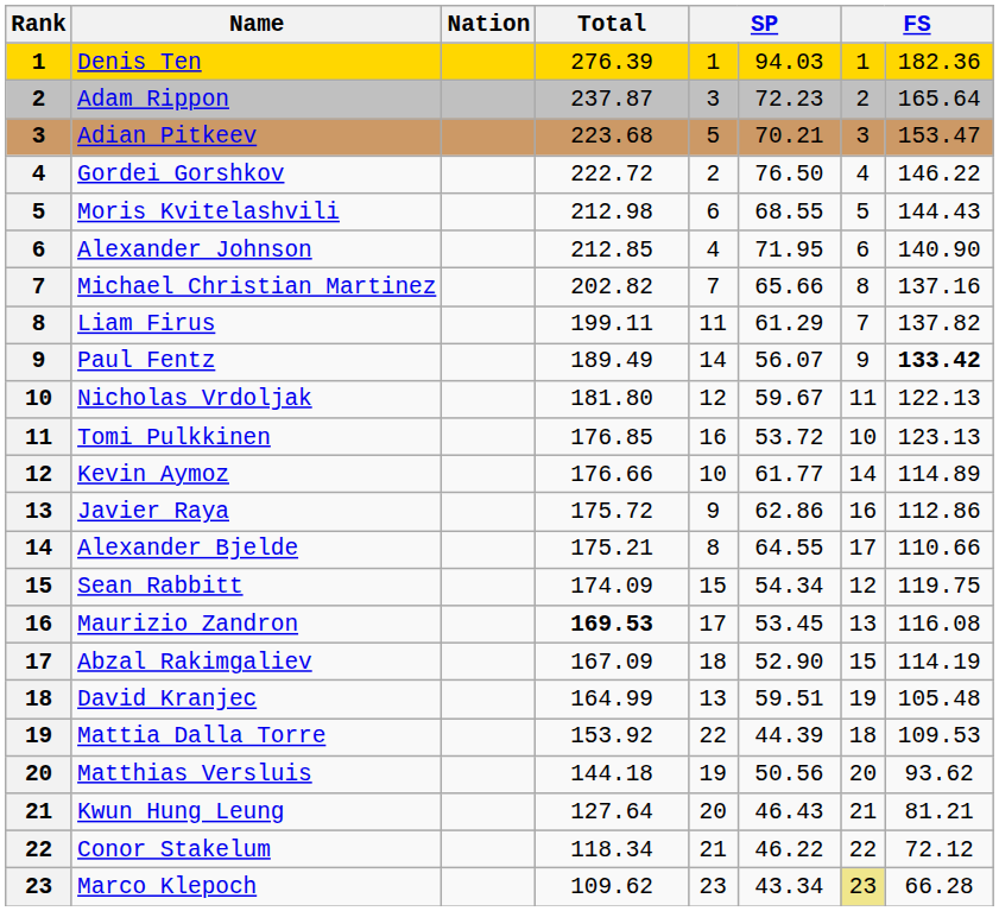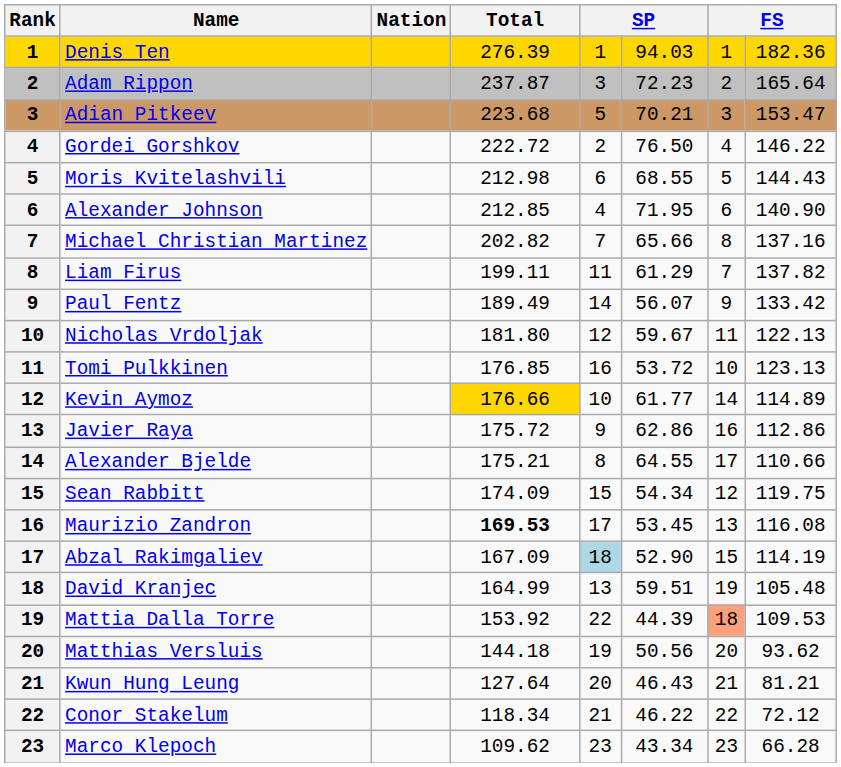Paul Fentz | column 8: bold -> normal
Kevin Aymoz | Total: no background -> gold background
Abzal Rakimgaliev | column 5: no background -> lightblue background
Mattia Dalla Torre | column 7: no background -> lightsalmon background
Marco Klepoch | column 7: khaki background -> no background
